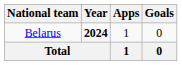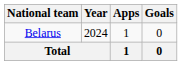Belarus | Year: bold -> normal
